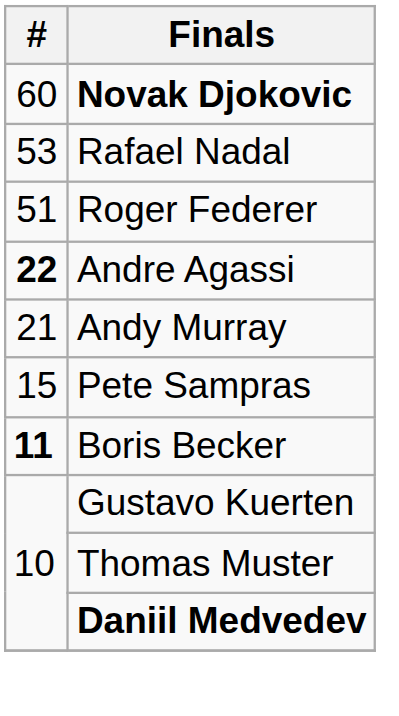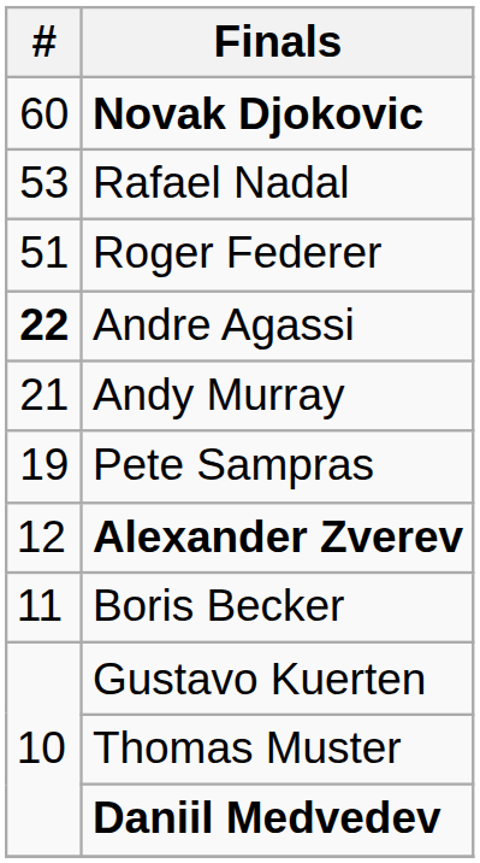Pete Sampras | #: 15 -> 19
+ row: 12 | Alexander Zverev
Boris Becker | #: bold -> normal
